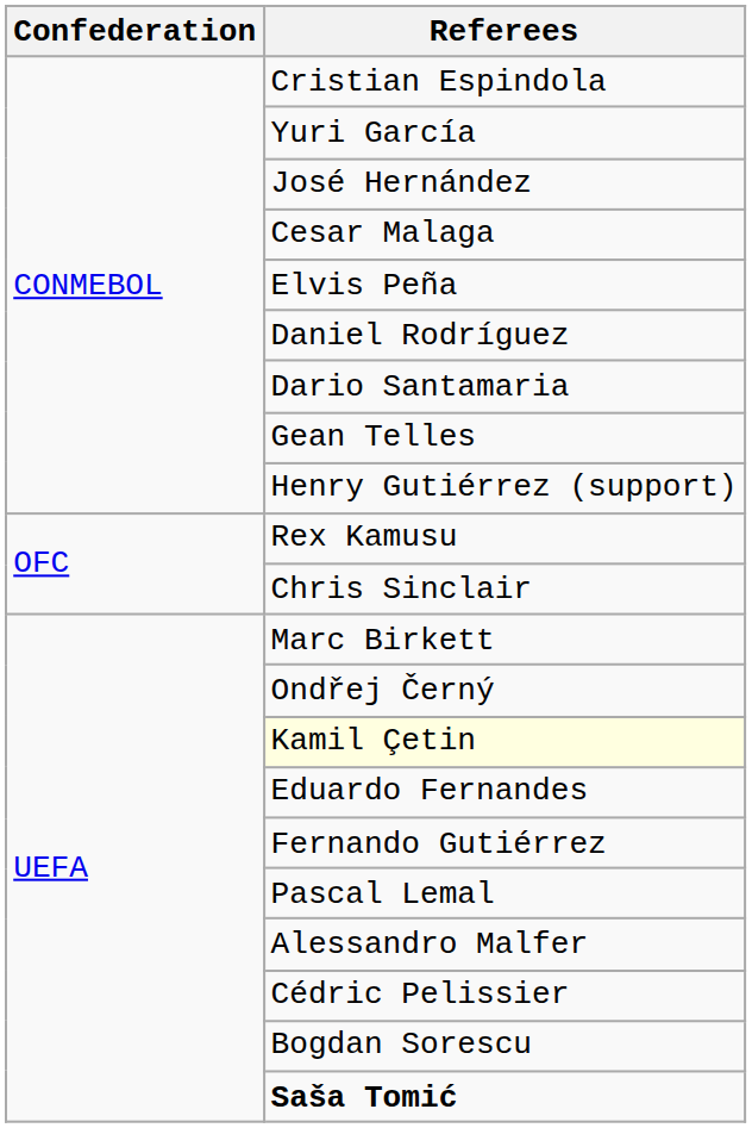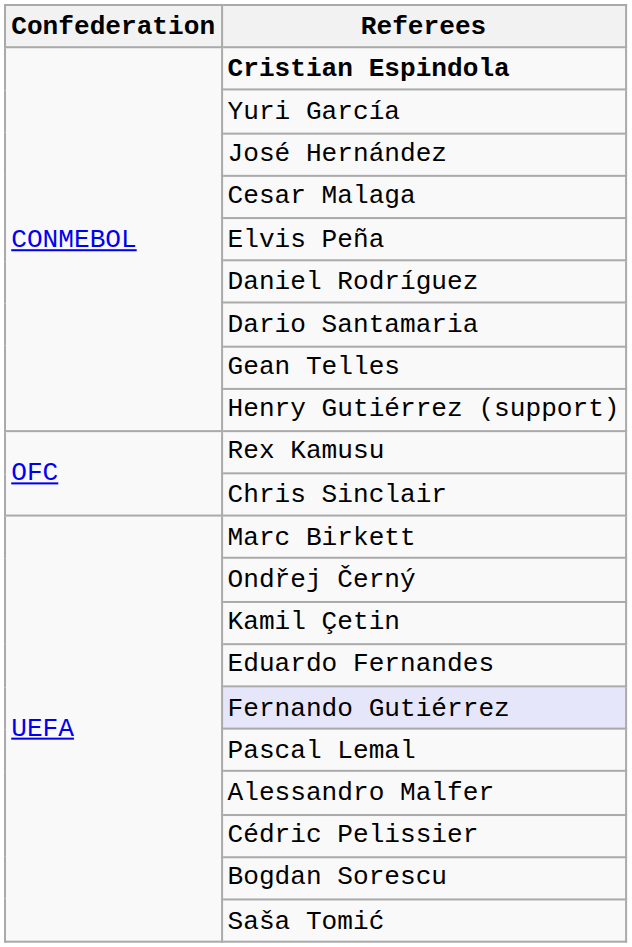Cristian Espindola | Referees: normal -> bold
Kamil Çetin | Referees: lightyellow background -> no background
Fernando Gutiérrez | Referees: no background -> lavender background
Saša Tomić | Referees: bold -> normal
